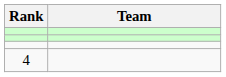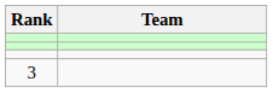row 5 | Rank: 4 -> 3
